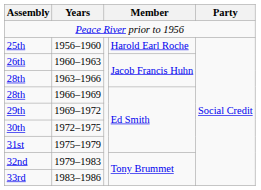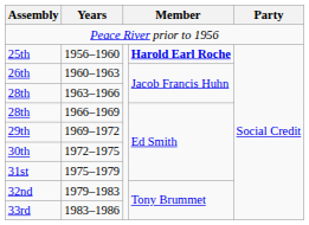25th | column 4: normal -> bold
